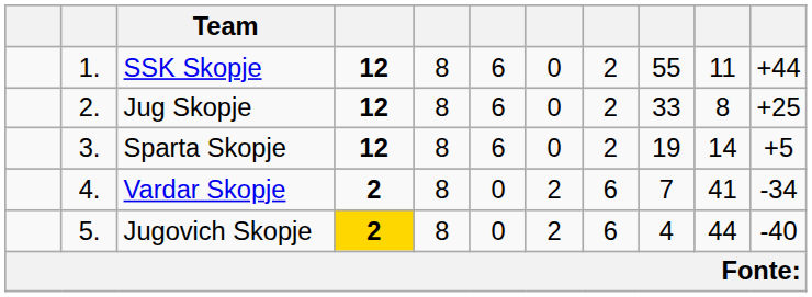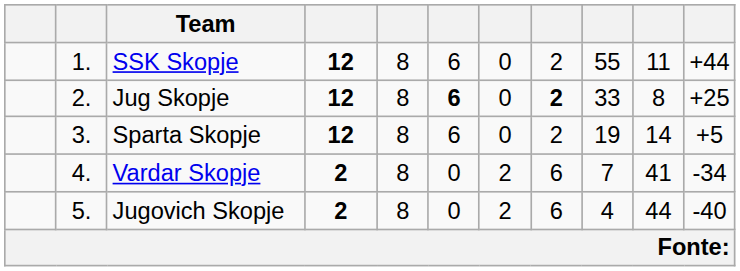Jug Skopje | column 6: normal -> bold
Jug Skopje | column 8: normal -> bold
Jugovich Skopje | column 4: gold background -> no background
